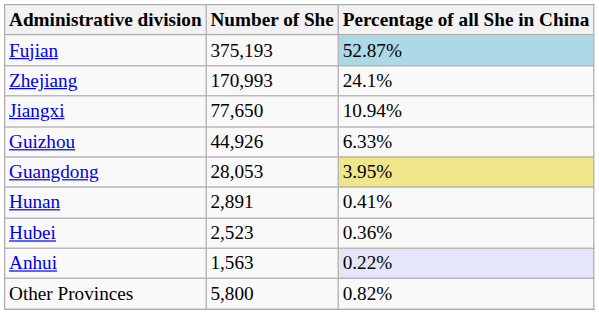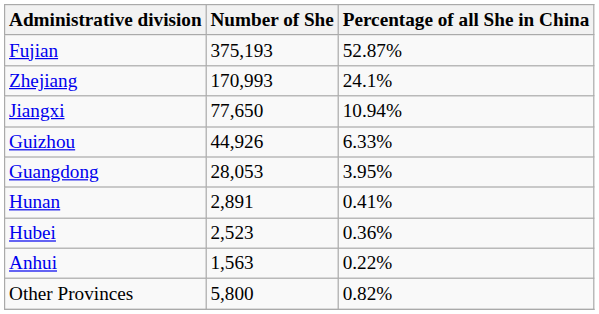Fujian | Percentage of all She in China: lightblue background -> no background
Guangdong | Percentage of all She in China: khaki background -> no background
Anhui | Percentage of all She in China: lavender background -> no background
